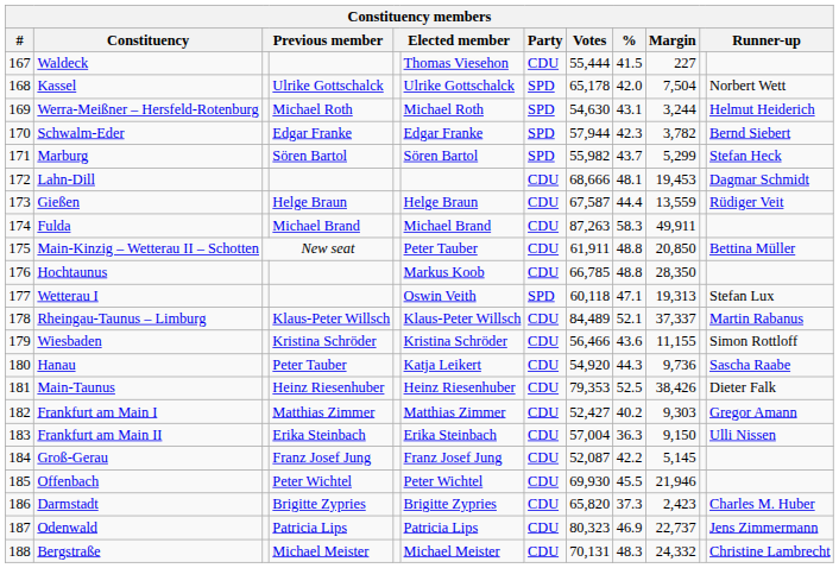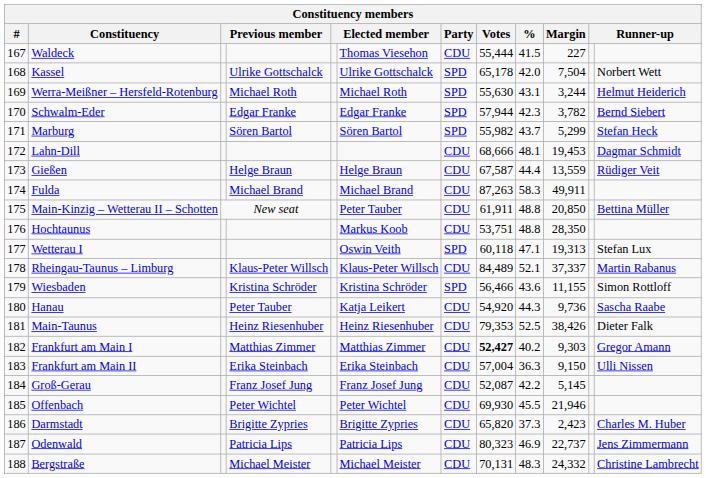Werra-Meißner – Hersfeld-Rotenburg | Votes: 54,630 -> 55,630
Hochtaunus | Votes: 66,785 -> 53,751
Wiesbaden | Party: CDU -> SPD
Frankfurt am Main I | Votes: normal -> bold
